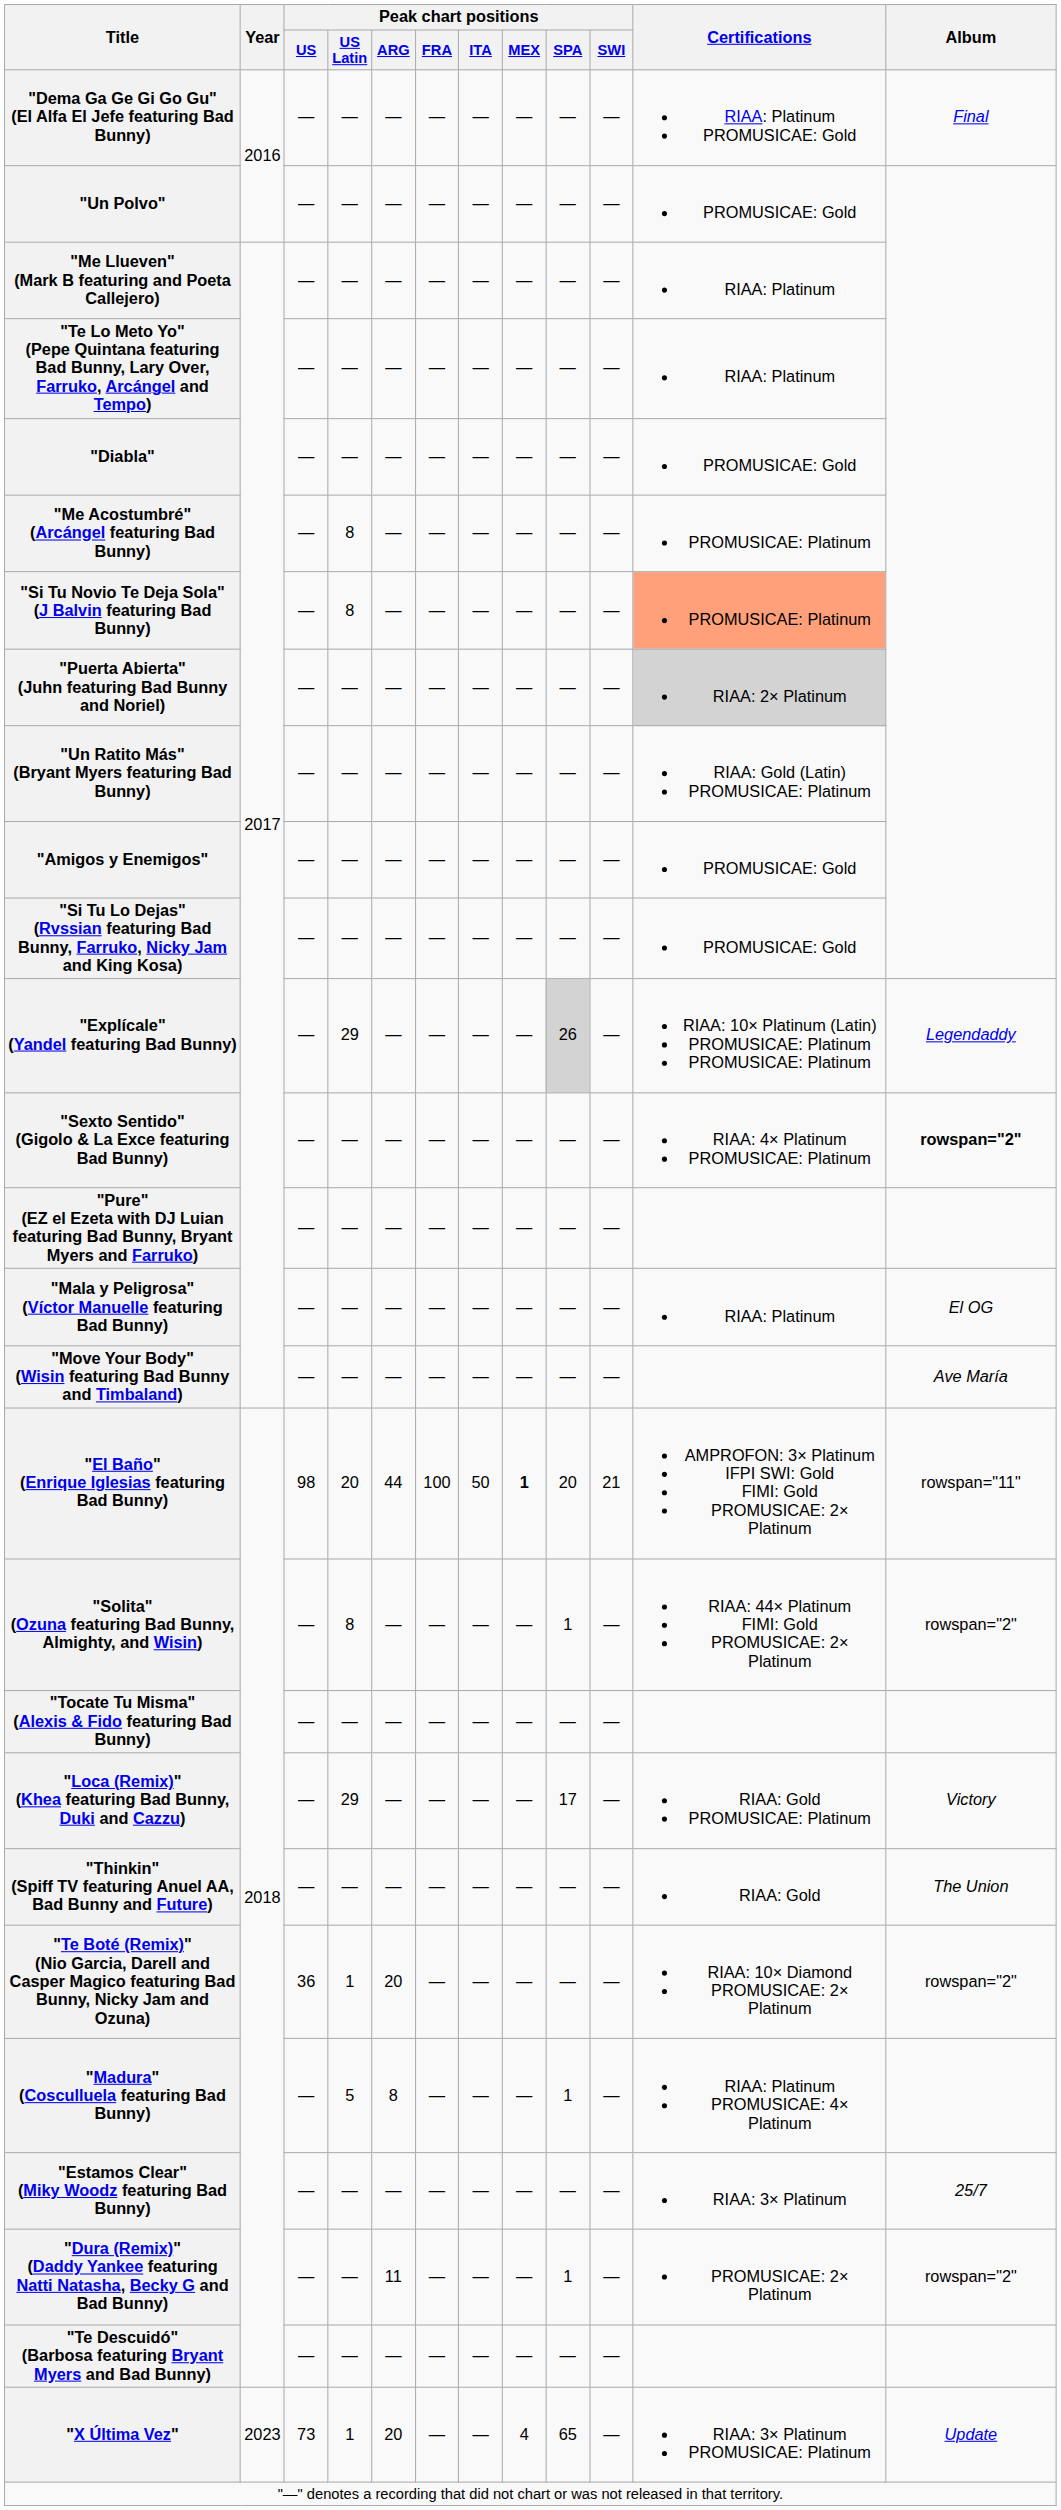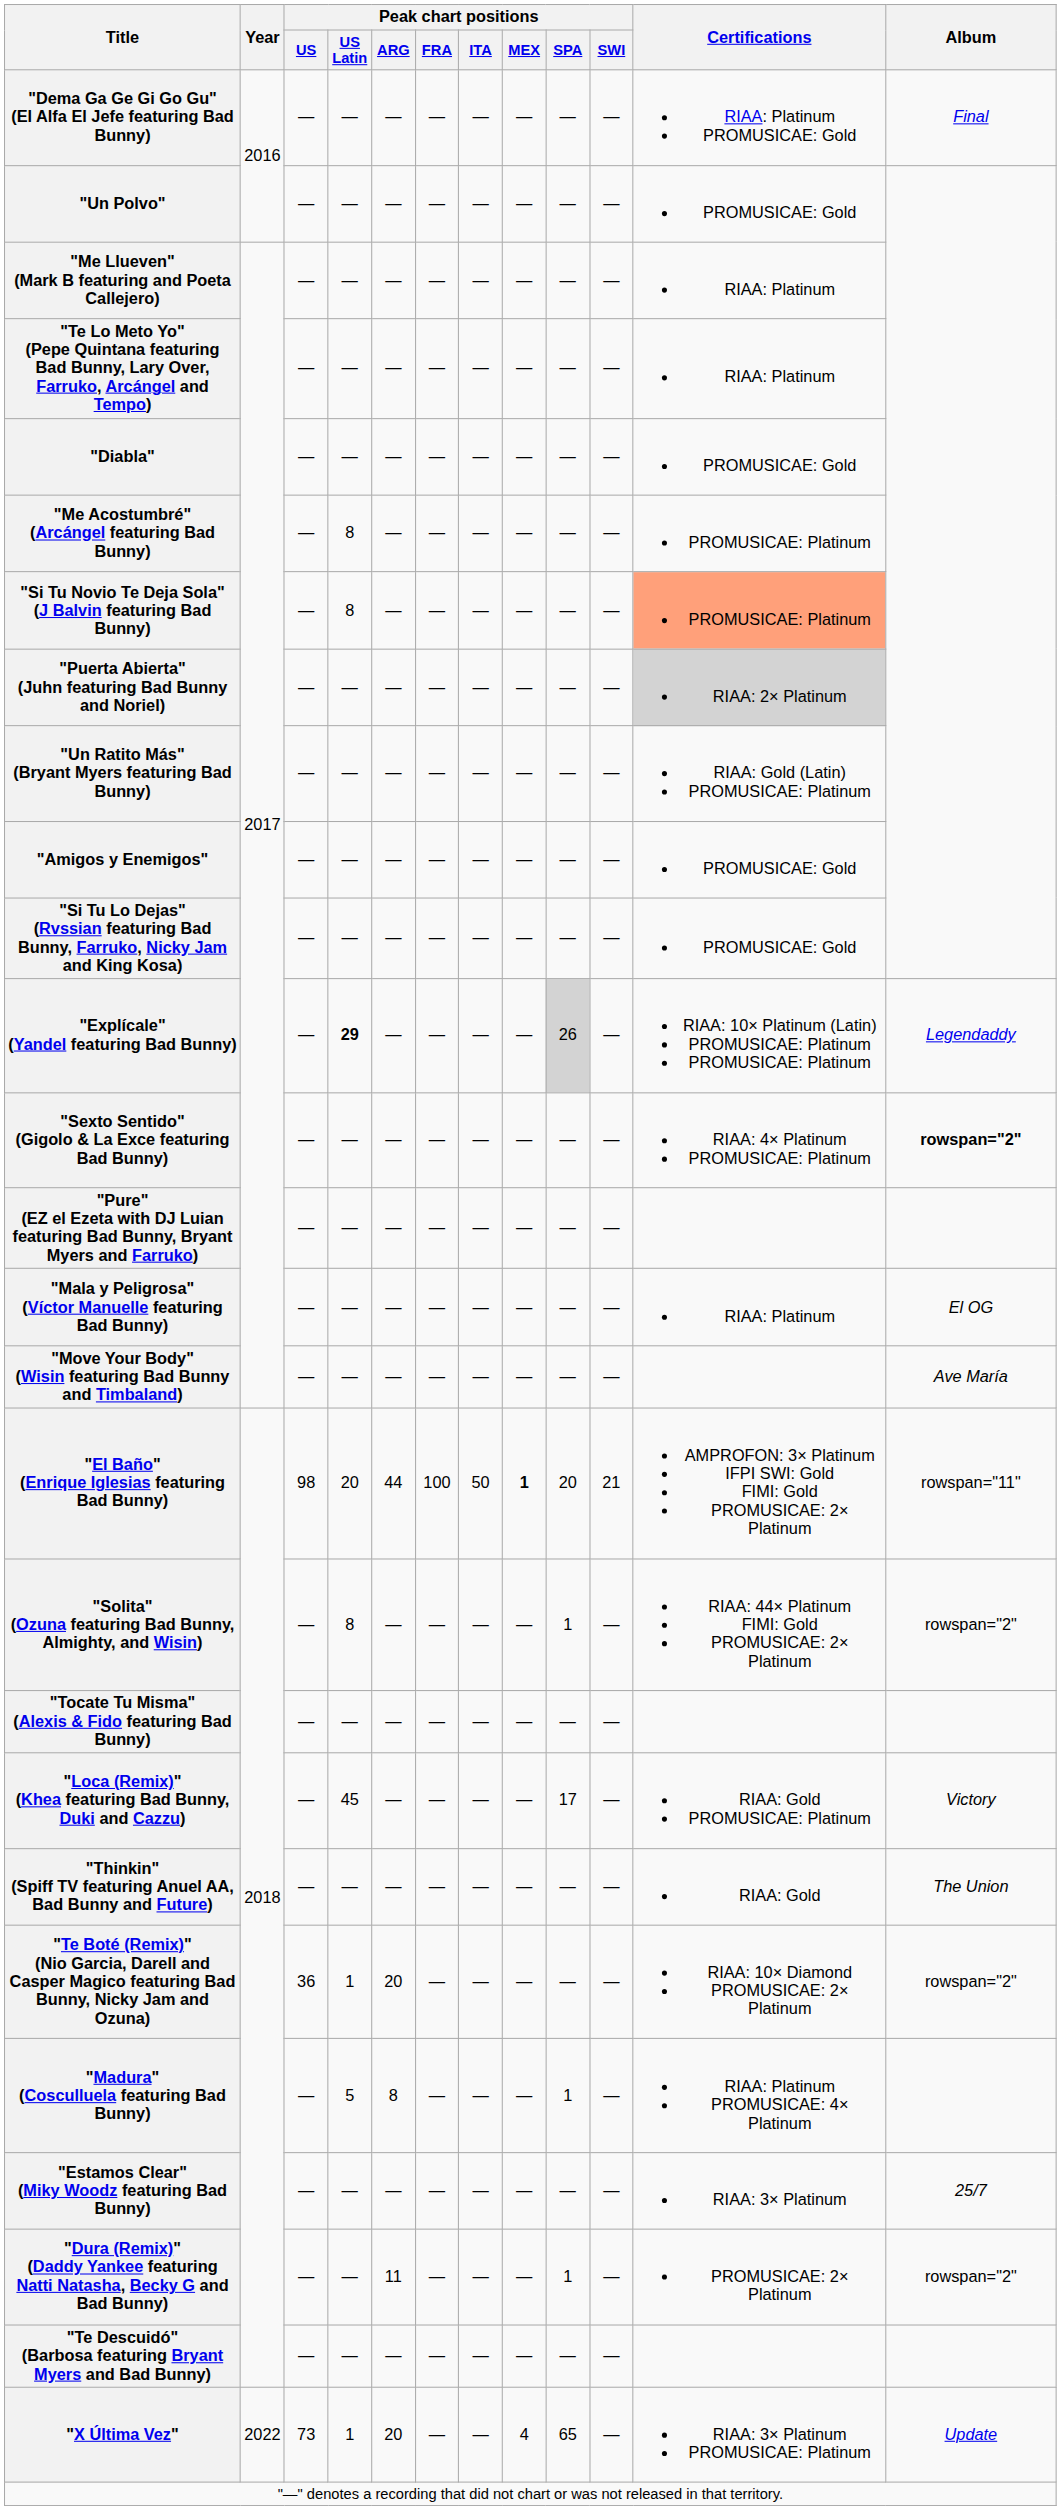"Explícale" (Yandel featuring Bad Bunny) | Peak chart positions / US Latin: normal -> bold
"Loca (Remix)" (Khea featuring Bad Bunny, Duki and Cazzu) | Peak chart positions / US Latin: 29 -> 45
"X Última Vez" | Year: 2023 -> 2022
